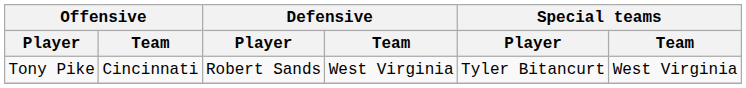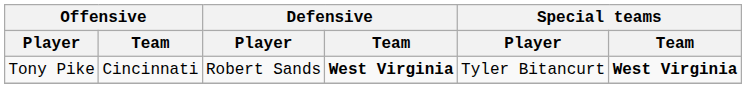Tony Pike | Defensive / Team: normal -> bold
Tony Pike | Special teams / Team: normal -> bold
